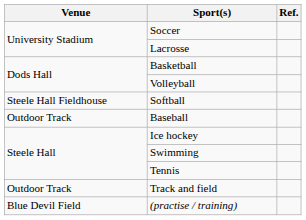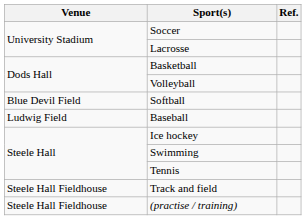Softball | Venue: Steele Hall Fieldhouse -> Blue Devil Field
Baseball | Venue: Outdoor Track -> Ludwig Field
Track and field | Venue: Outdoor Track -> Steele Hall Fieldhouse
(practise / training) | Venue: Blue Devil Field -> Steele Hall Fieldhouse
